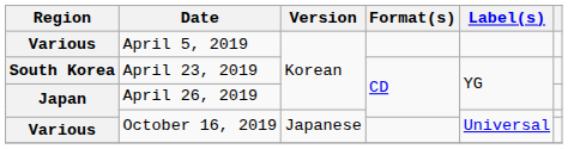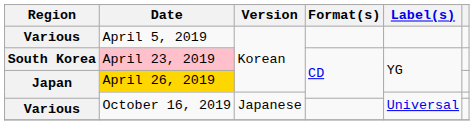April 23, 2019 | Date: no background -> pink background
April 26, 2019 | Date: no background -> gold background
